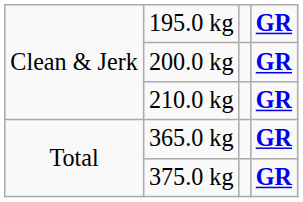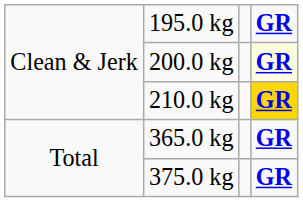200.0 kg | column 4: no background -> lightyellow background
210.0 kg | column 4: no background -> gold background
